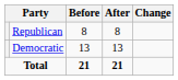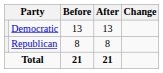rows swapped: Democratic <-> Republican
